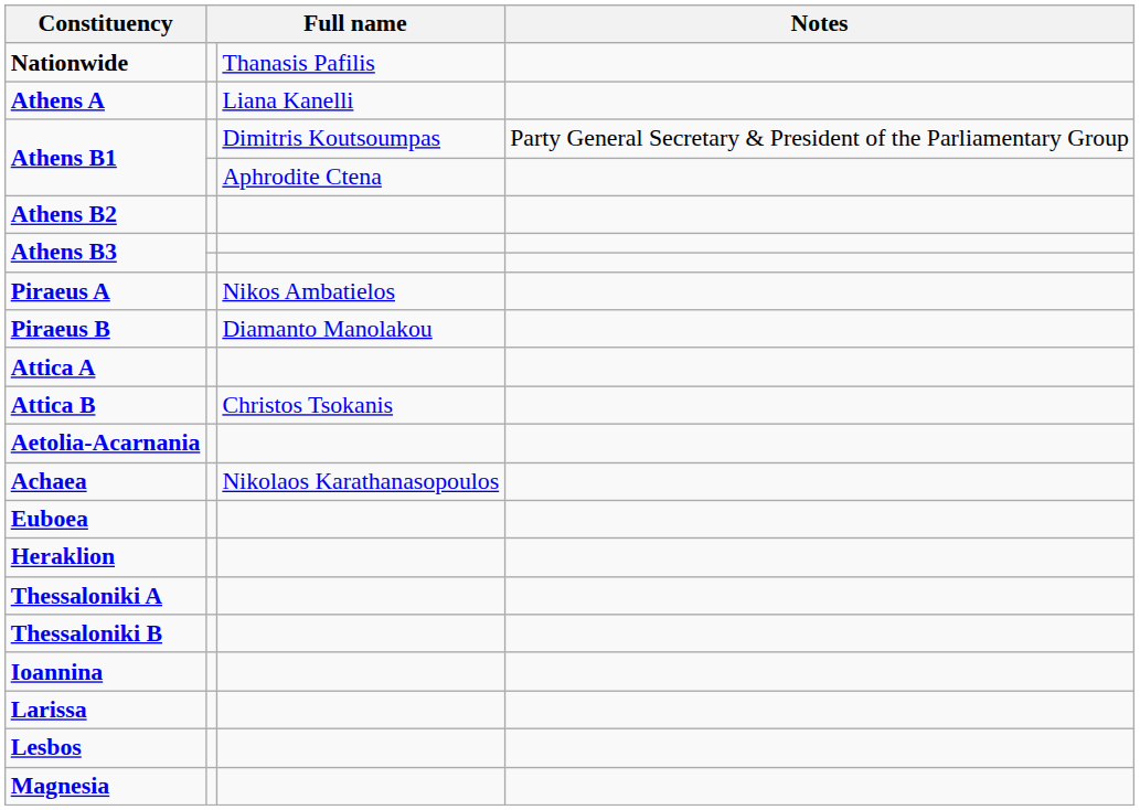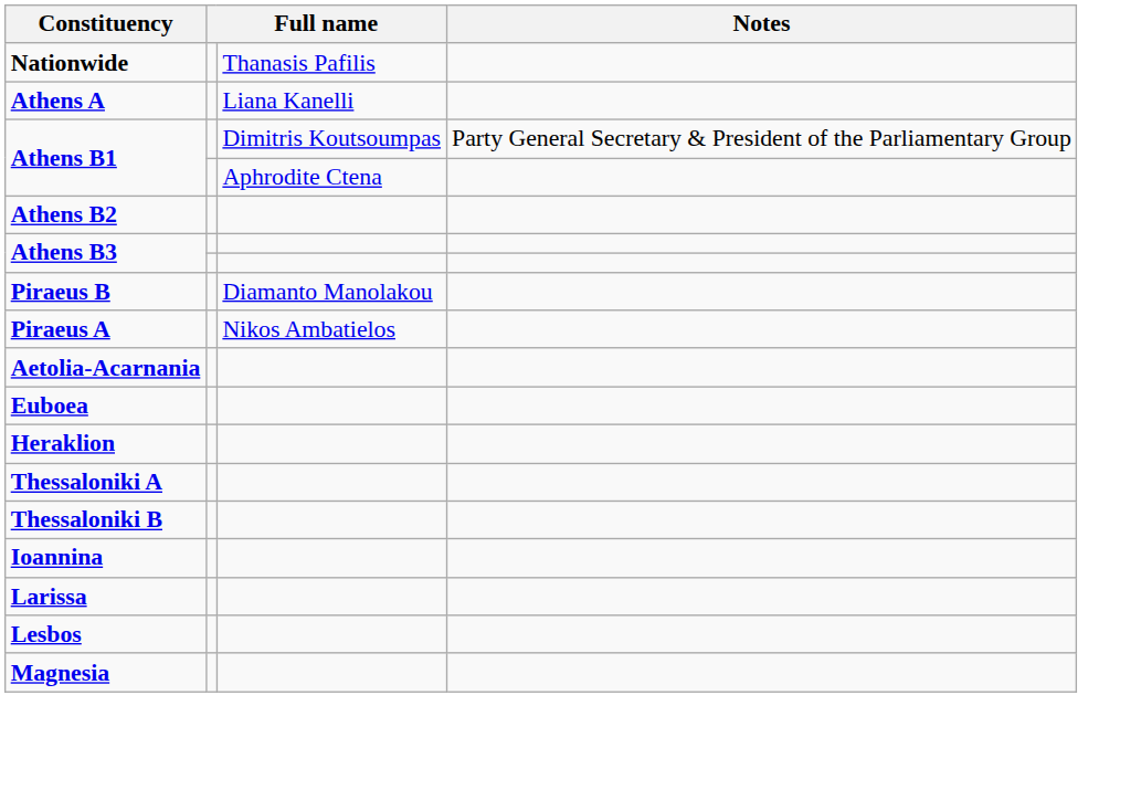rows swapped: Piraeus A <-> Piraeus B
- row: Attica A
- row: Attica B | Christos Tsokanis
- row: Achaea | Nikolaos Karathanasopoulos
